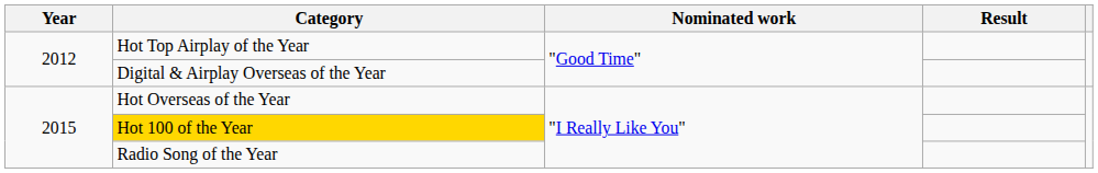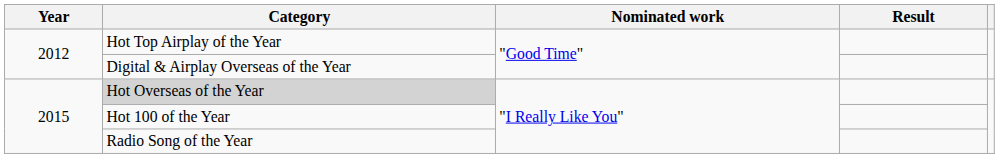Hot Overseas of the Year | Category: no background -> lightgrey background
Hot 100 of the Year | Category: gold background -> no background
